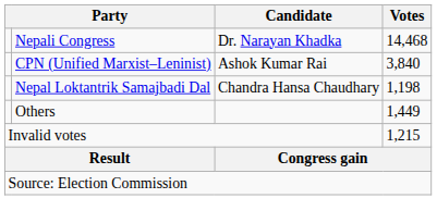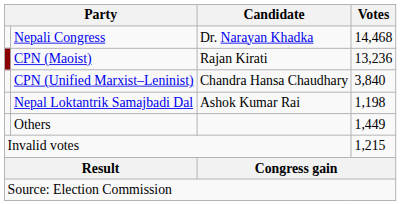+ row: CPN (Maoist) | Rajan Kirati | 13,236
CPN (Unified Marxist–Leninist) | Candidate: Ashok Kumar Rai -> Chandra Hansa Chaudhary
Nepal Loktantrik Samajbadi Dal | Candidate: Chandra Hansa Chaudhary -> Ashok Kumar Rai
